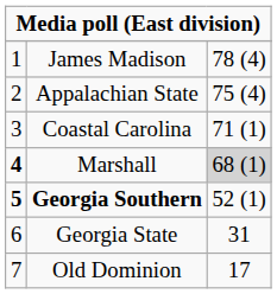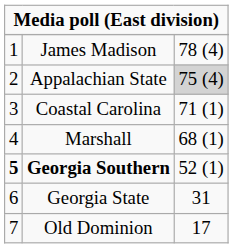Appalachian State | column 3: no background -> lightgrey background
Marshall | column 1: bold -> normal
Marshall | column 3: lightgrey background -> no background
